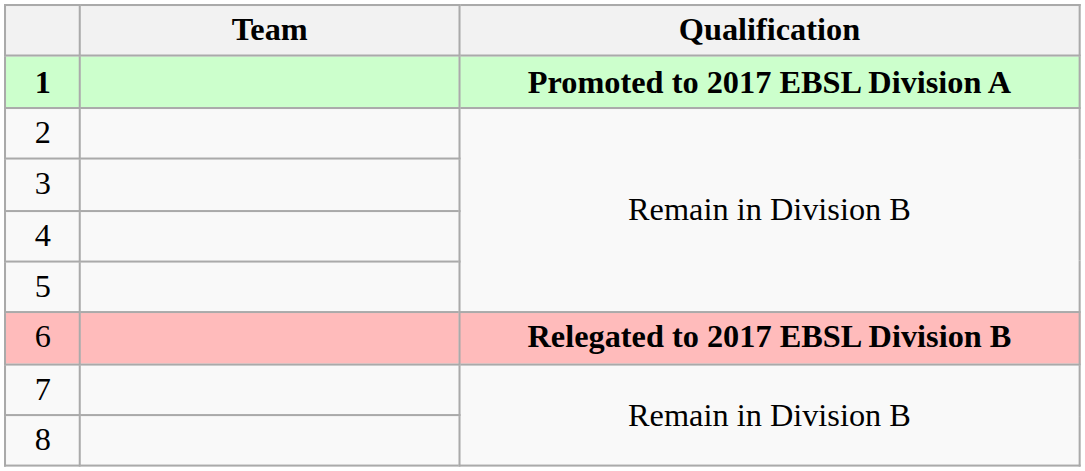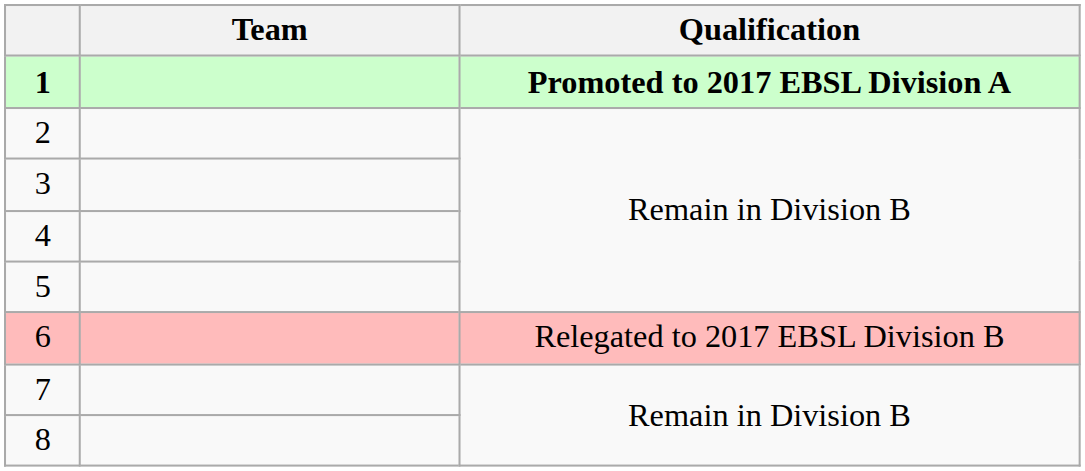6 | Qualification: bold -> normal
